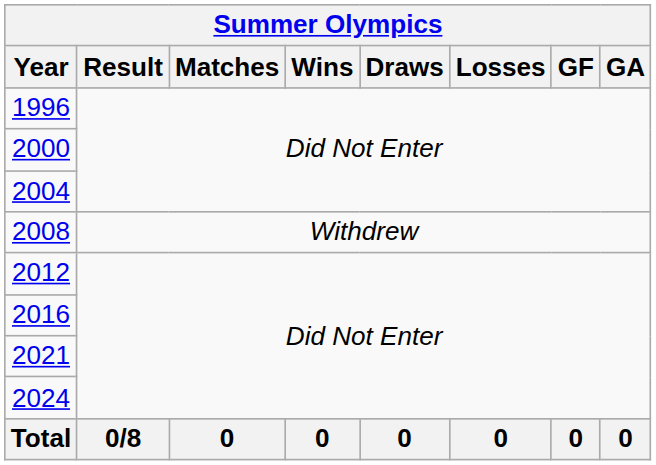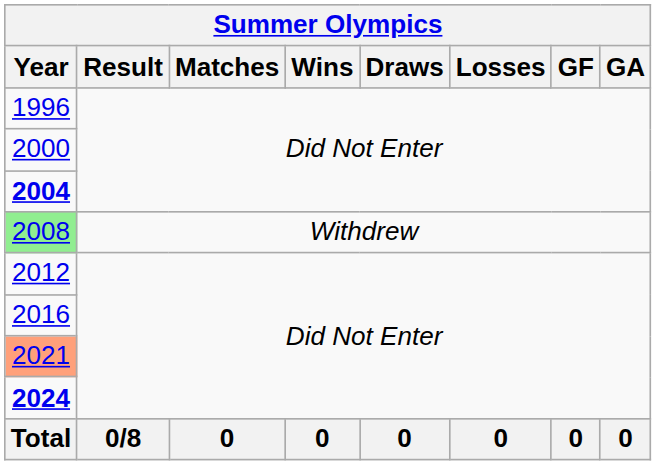2004 | Year: normal -> bold
2008 | Year: no background -> lightgreen background
2021 | Year: no background -> lightsalmon background
2024 | Year: normal -> bold
